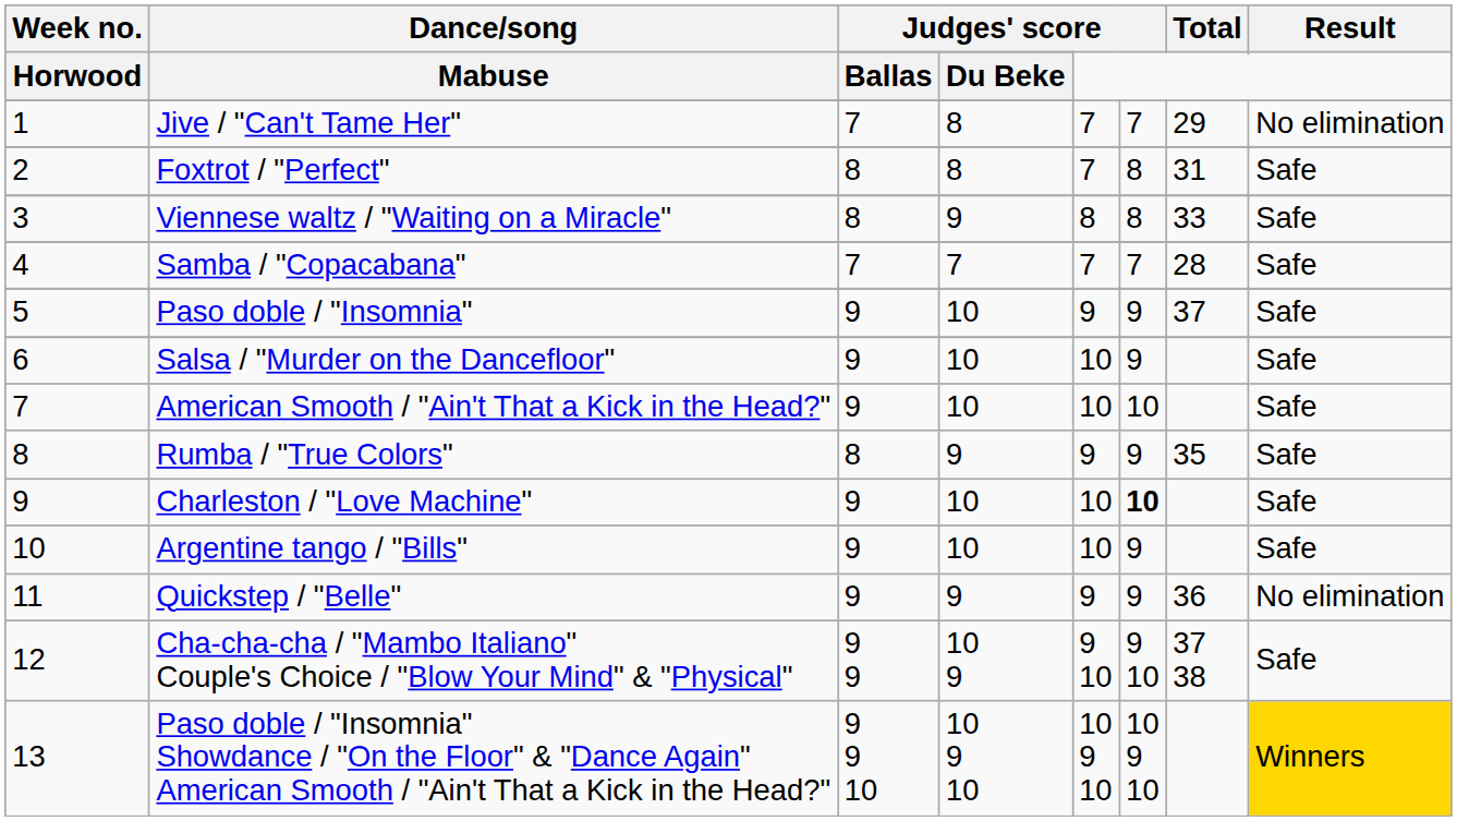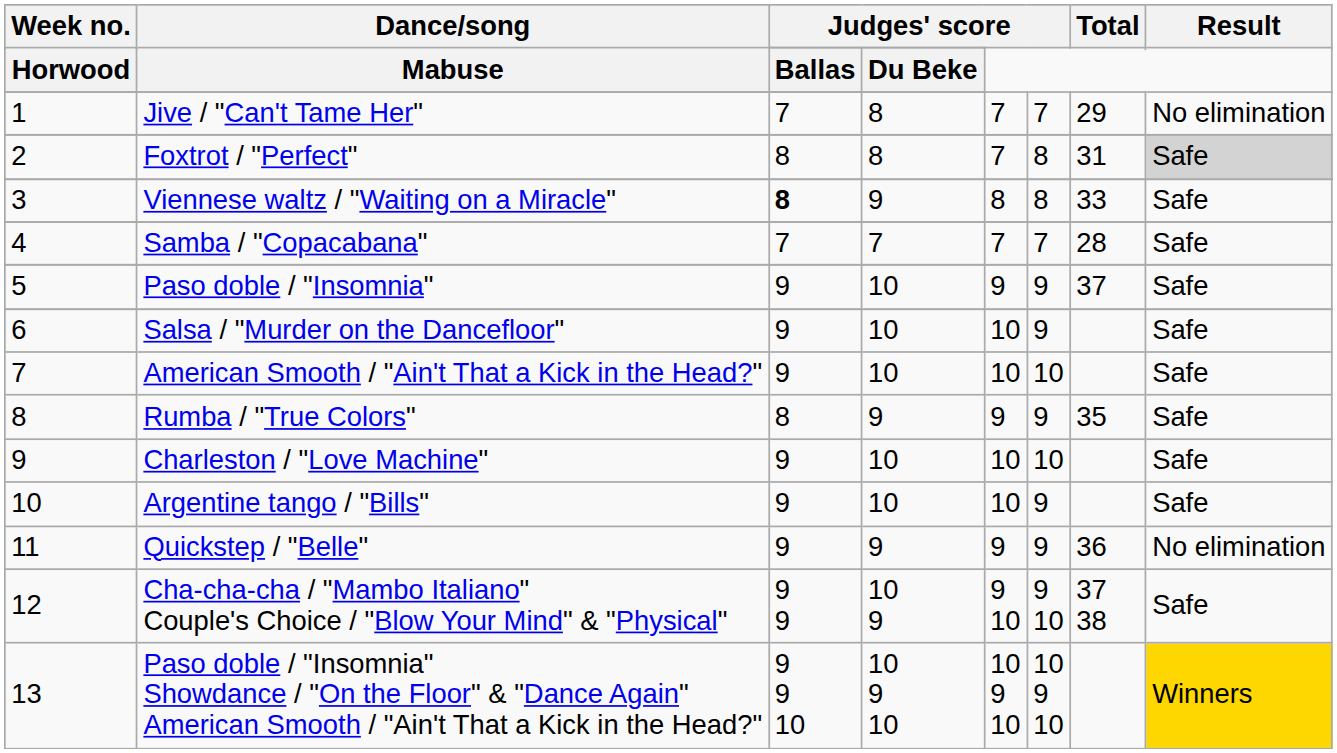Foxtrot / "Perfect" | Result: no background -> lightgrey background
Viennese waltz / "Waiting on a Miracle" | column 3: normal -> bold
Charleston / "Love Machine" | column 6: bold -> normal
